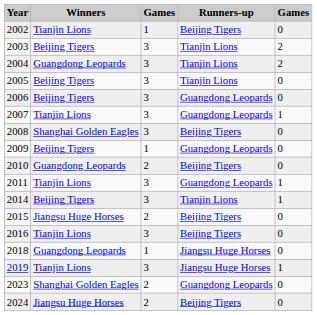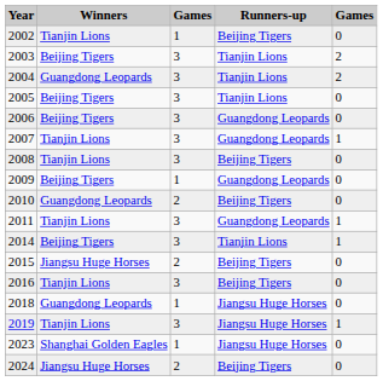2008 | Winners: Shanghai Golden Eagles -> Tianjin Lions
2023 | column 3: 2 -> 1
2023 | Runners-up: Guangdong Leopards -> Jiangsu Huge Horses
